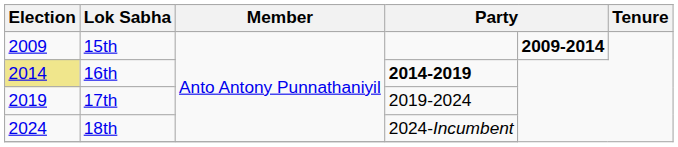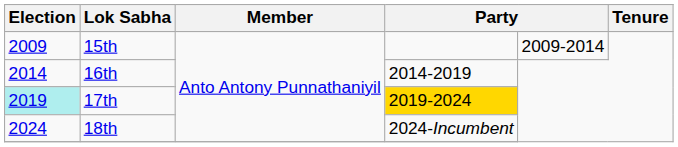15th | column 5: bold -> normal
16th | Election: khaki background -> no background
16th | column 4: bold -> normal
17th | Election: no background -> paleturquoise background
17th | column 4: no background -> gold background
